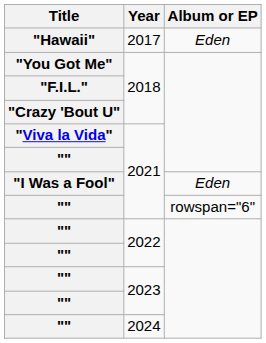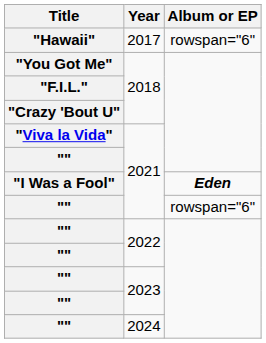2017 | Album or EP: Eden -> rowspan="6"
"I Was a Fool" / 2021 | Album or EP: normal -> bold
